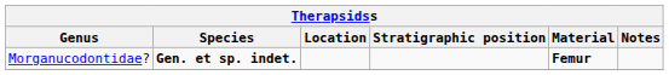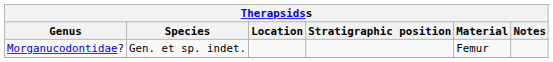Morganucodontidae? | Species: bold -> normal
Morganucodontidae? | Material: bold -> normal
